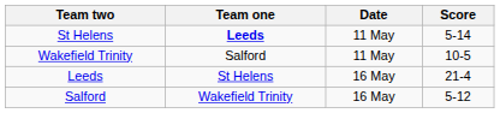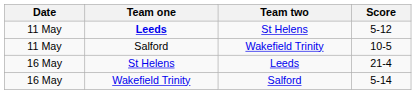columns swapped: Date <-> Team two
row 2 | Score: 5-14 -> 5-12
row 5 | Score: 5-12 -> 5-14
